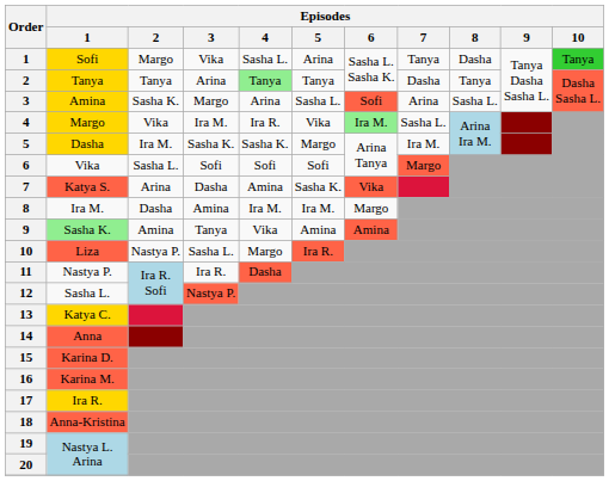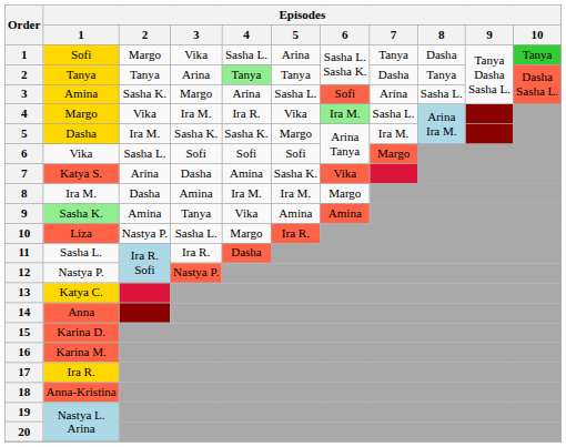11 | Episodes / 1: Nastya P. -> Sasha L.
12 | Episodes / 1: Sasha L. -> Nastya P.
